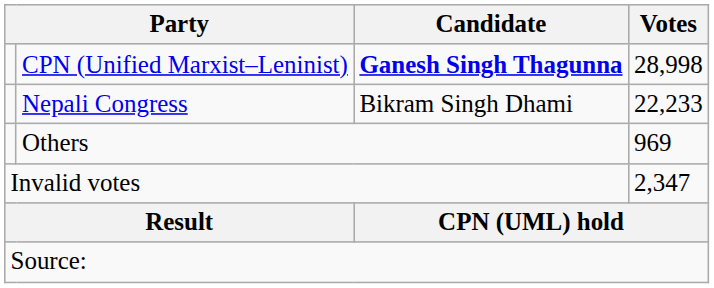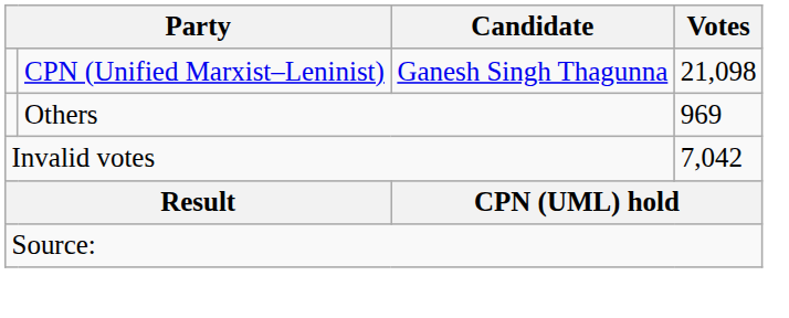CPN (Unified Marxist–Leninist) | Candidate: bold -> normal
CPN (Unified Marxist–Leninist) | Votes: 28,998 -> 21,098
- row: Nepali Congress | Bikram Singh Dhami | 22,233
Invalid votes | Votes: 2,347 -> 7,042
